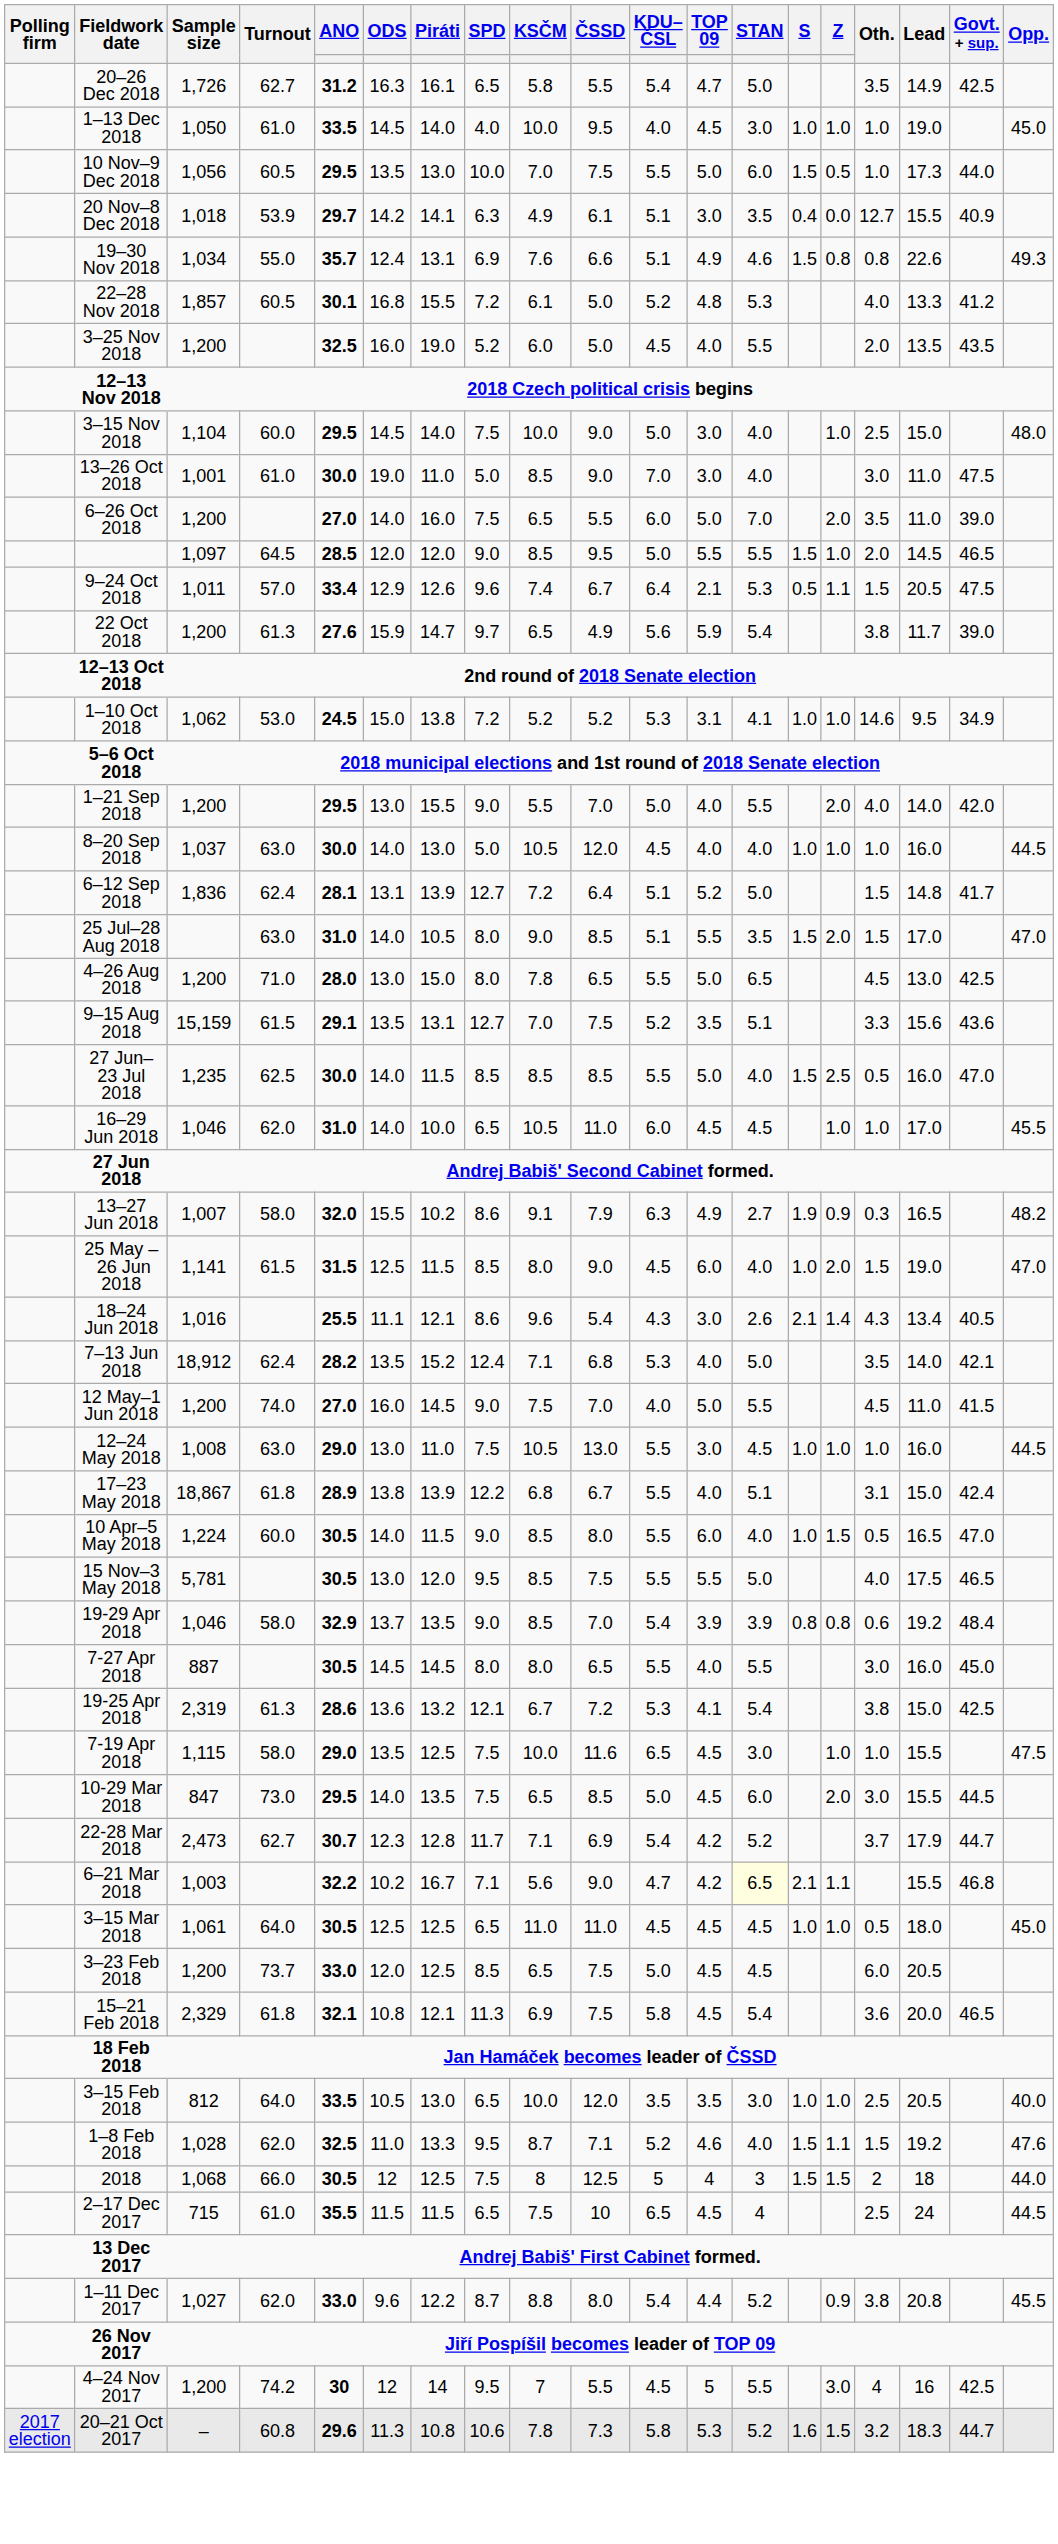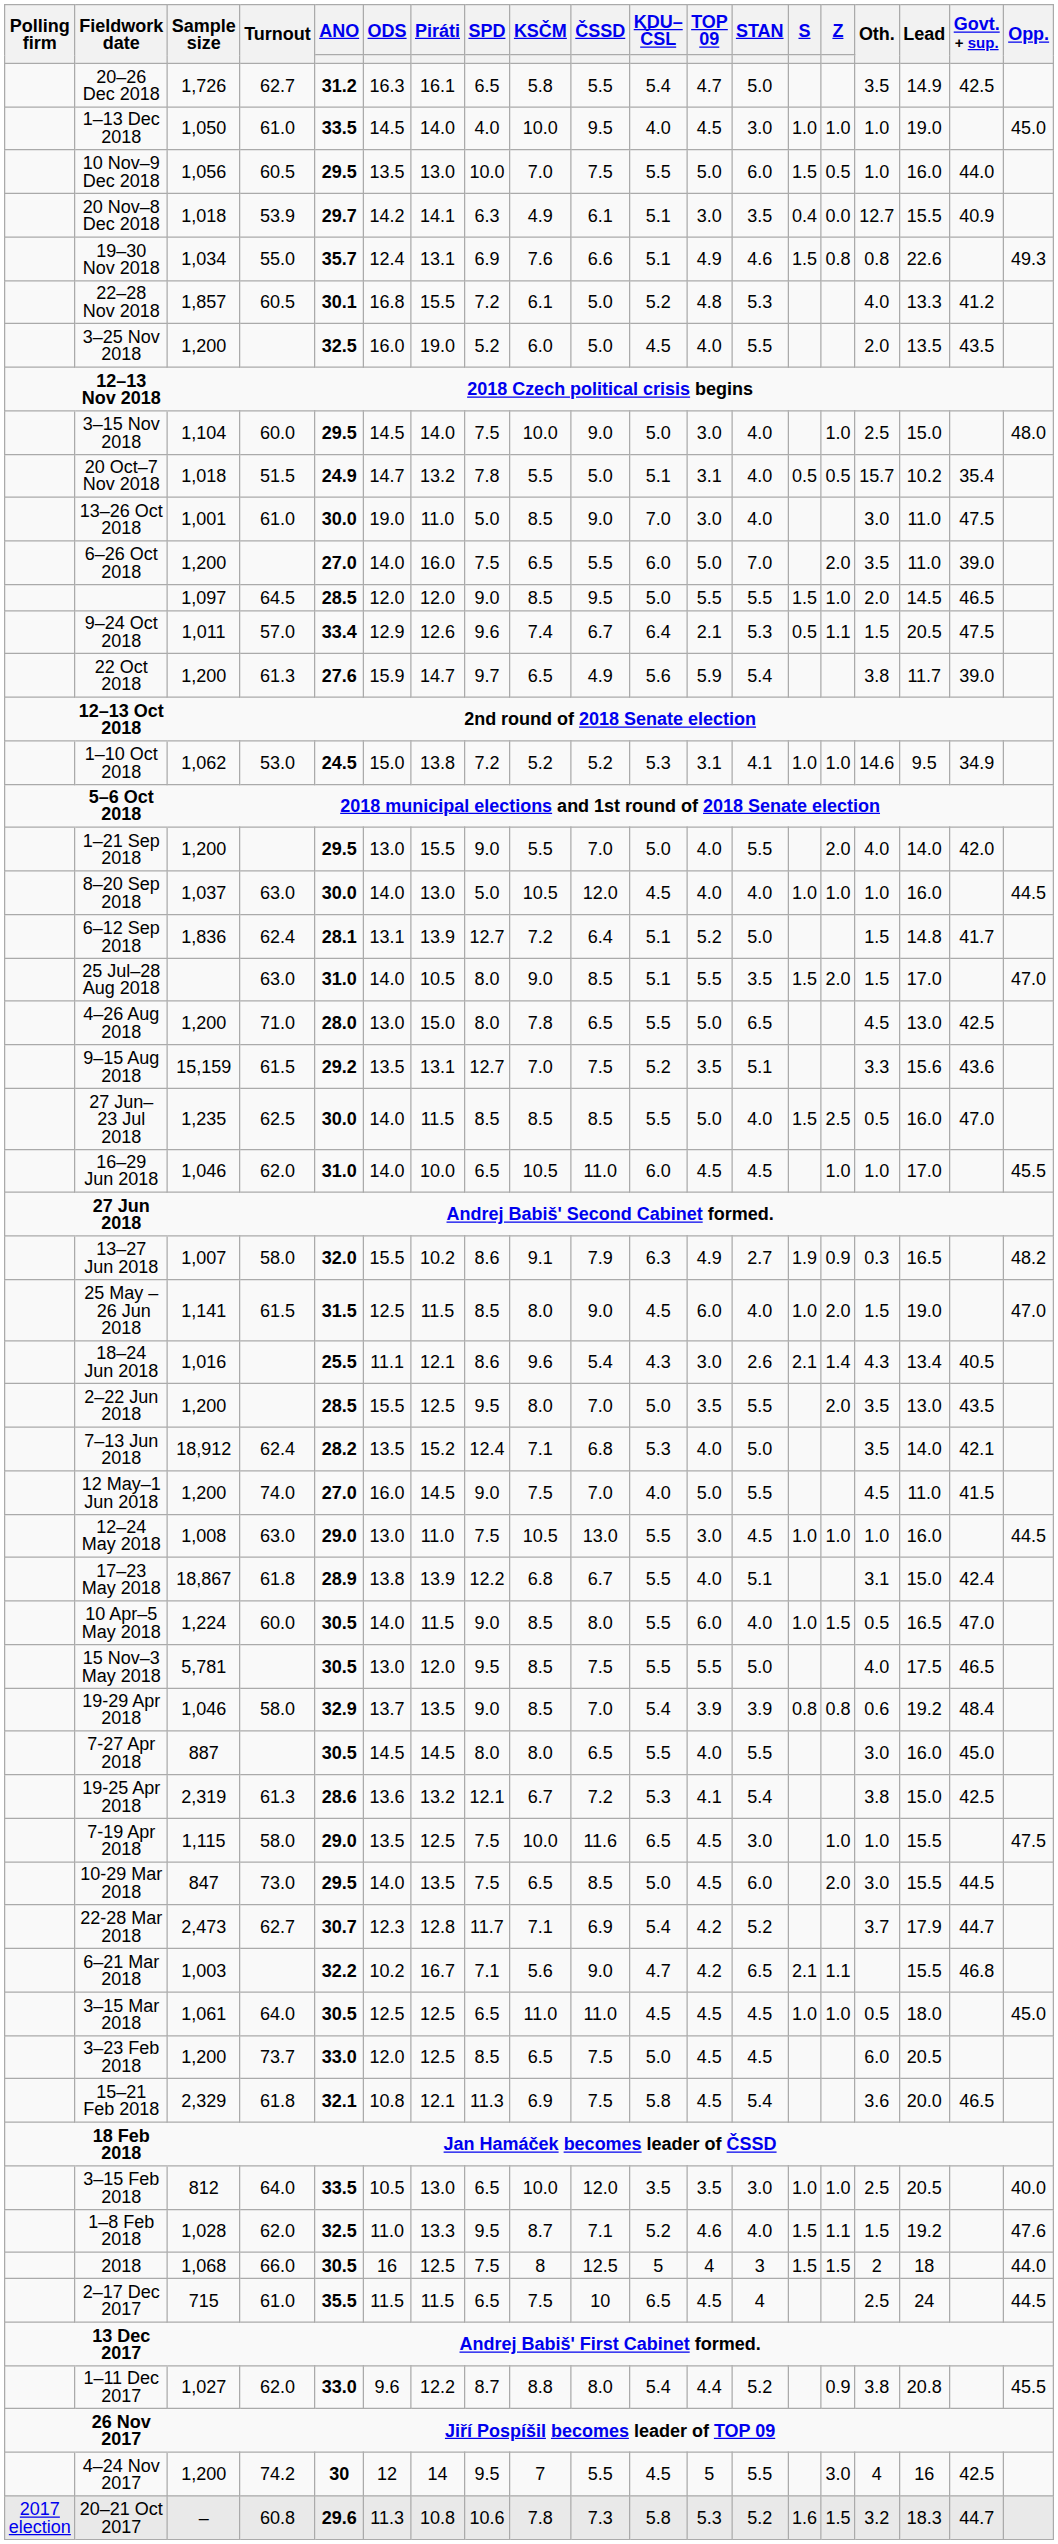10 Nov–9 Dec 2018 | Lead: 17.3 -> 16.0
+ row: 20 Oct–7 Nov 2018 | 1,018 | 51.5 | 24.9 | 14.7 | 13.2 | 7.8 | 5.5 | 5.0 | 5.1 | 3.1 | 4.0 | 0.5 | 0.5 | 15.7 | 10.2 | 35.4
9–15 Aug 2018 | ANO: 29.1 -> 29.2
+ row: 2–22 Jun 2018 | 1,200 | 28.5 | 15.5 | 12.5 | 9.5 | 8.0 | 7.0 | 5.0 | 3.5 | 5.5 | 2.0 | 3.5 | 13.0 | 43.5
6–21 Mar 2018 | STAN: lightyellow background -> no background
2018 | ODS: 12 -> 16
